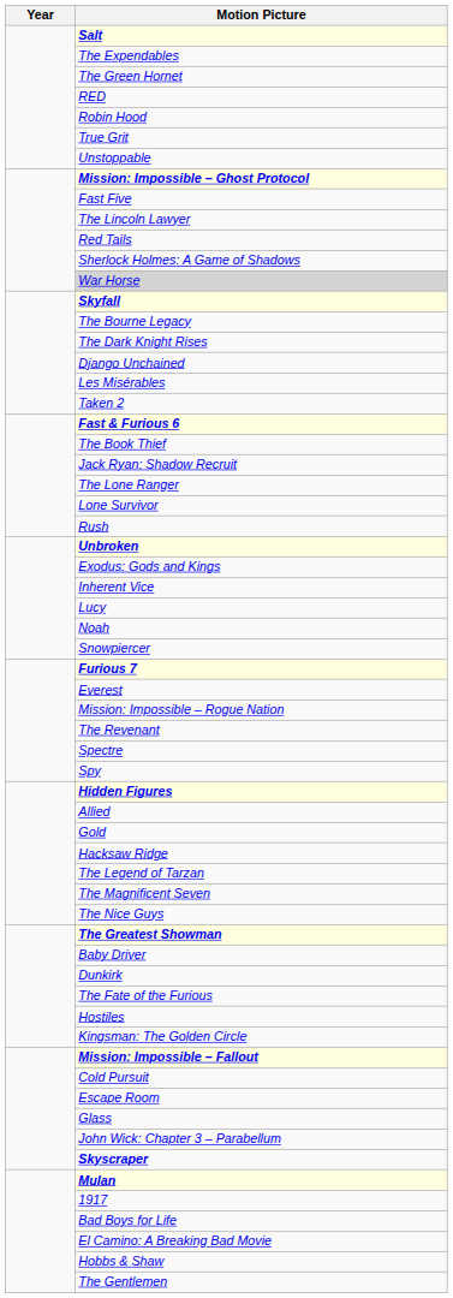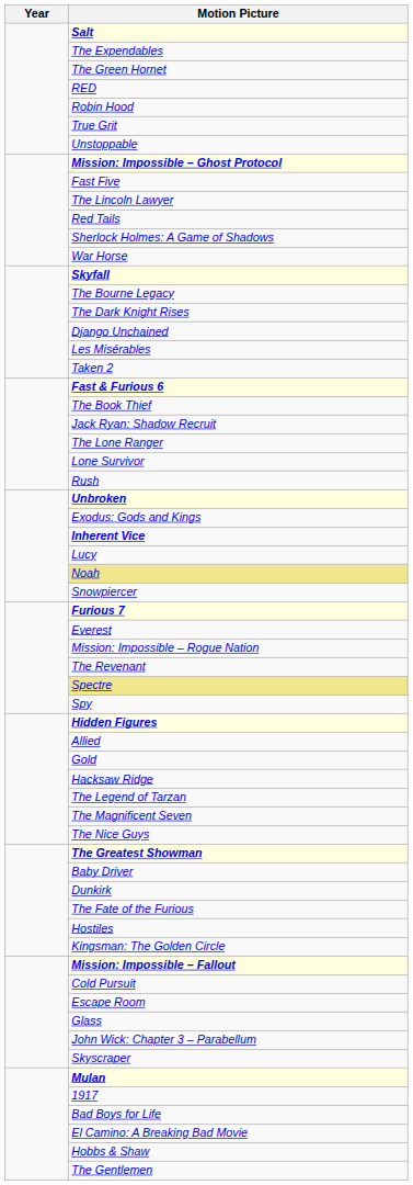War Horse | Motion Picture: lightgrey background -> no background
Inherent Vice | Motion Picture: normal -> bold
Noah | Motion Picture: no background -> khaki background
Spectre | Motion Picture: no background -> khaki background
Skyscraper | Motion Picture: bold -> normal
